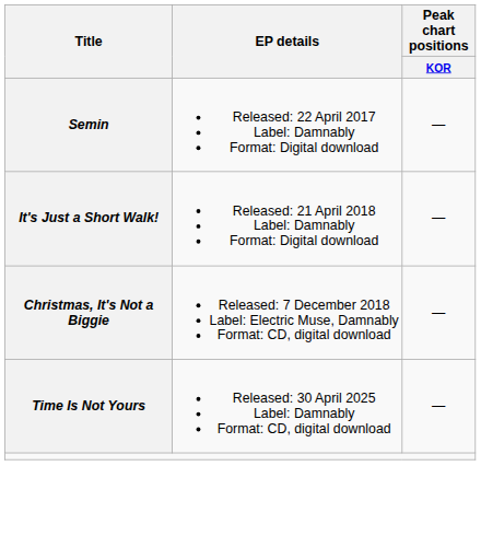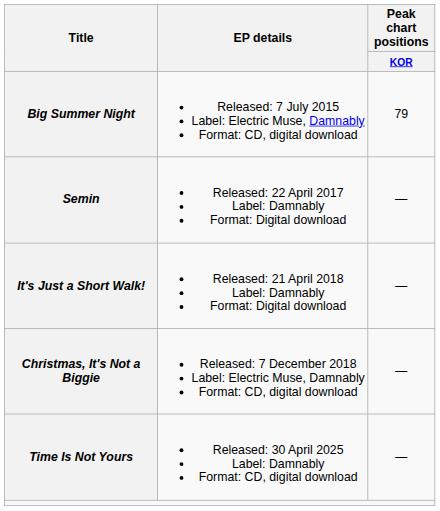+ row: Big Summer Night | Released: 7 July 2015 Label: Electric Muse, Damnably Format: CD, digital download | 79
